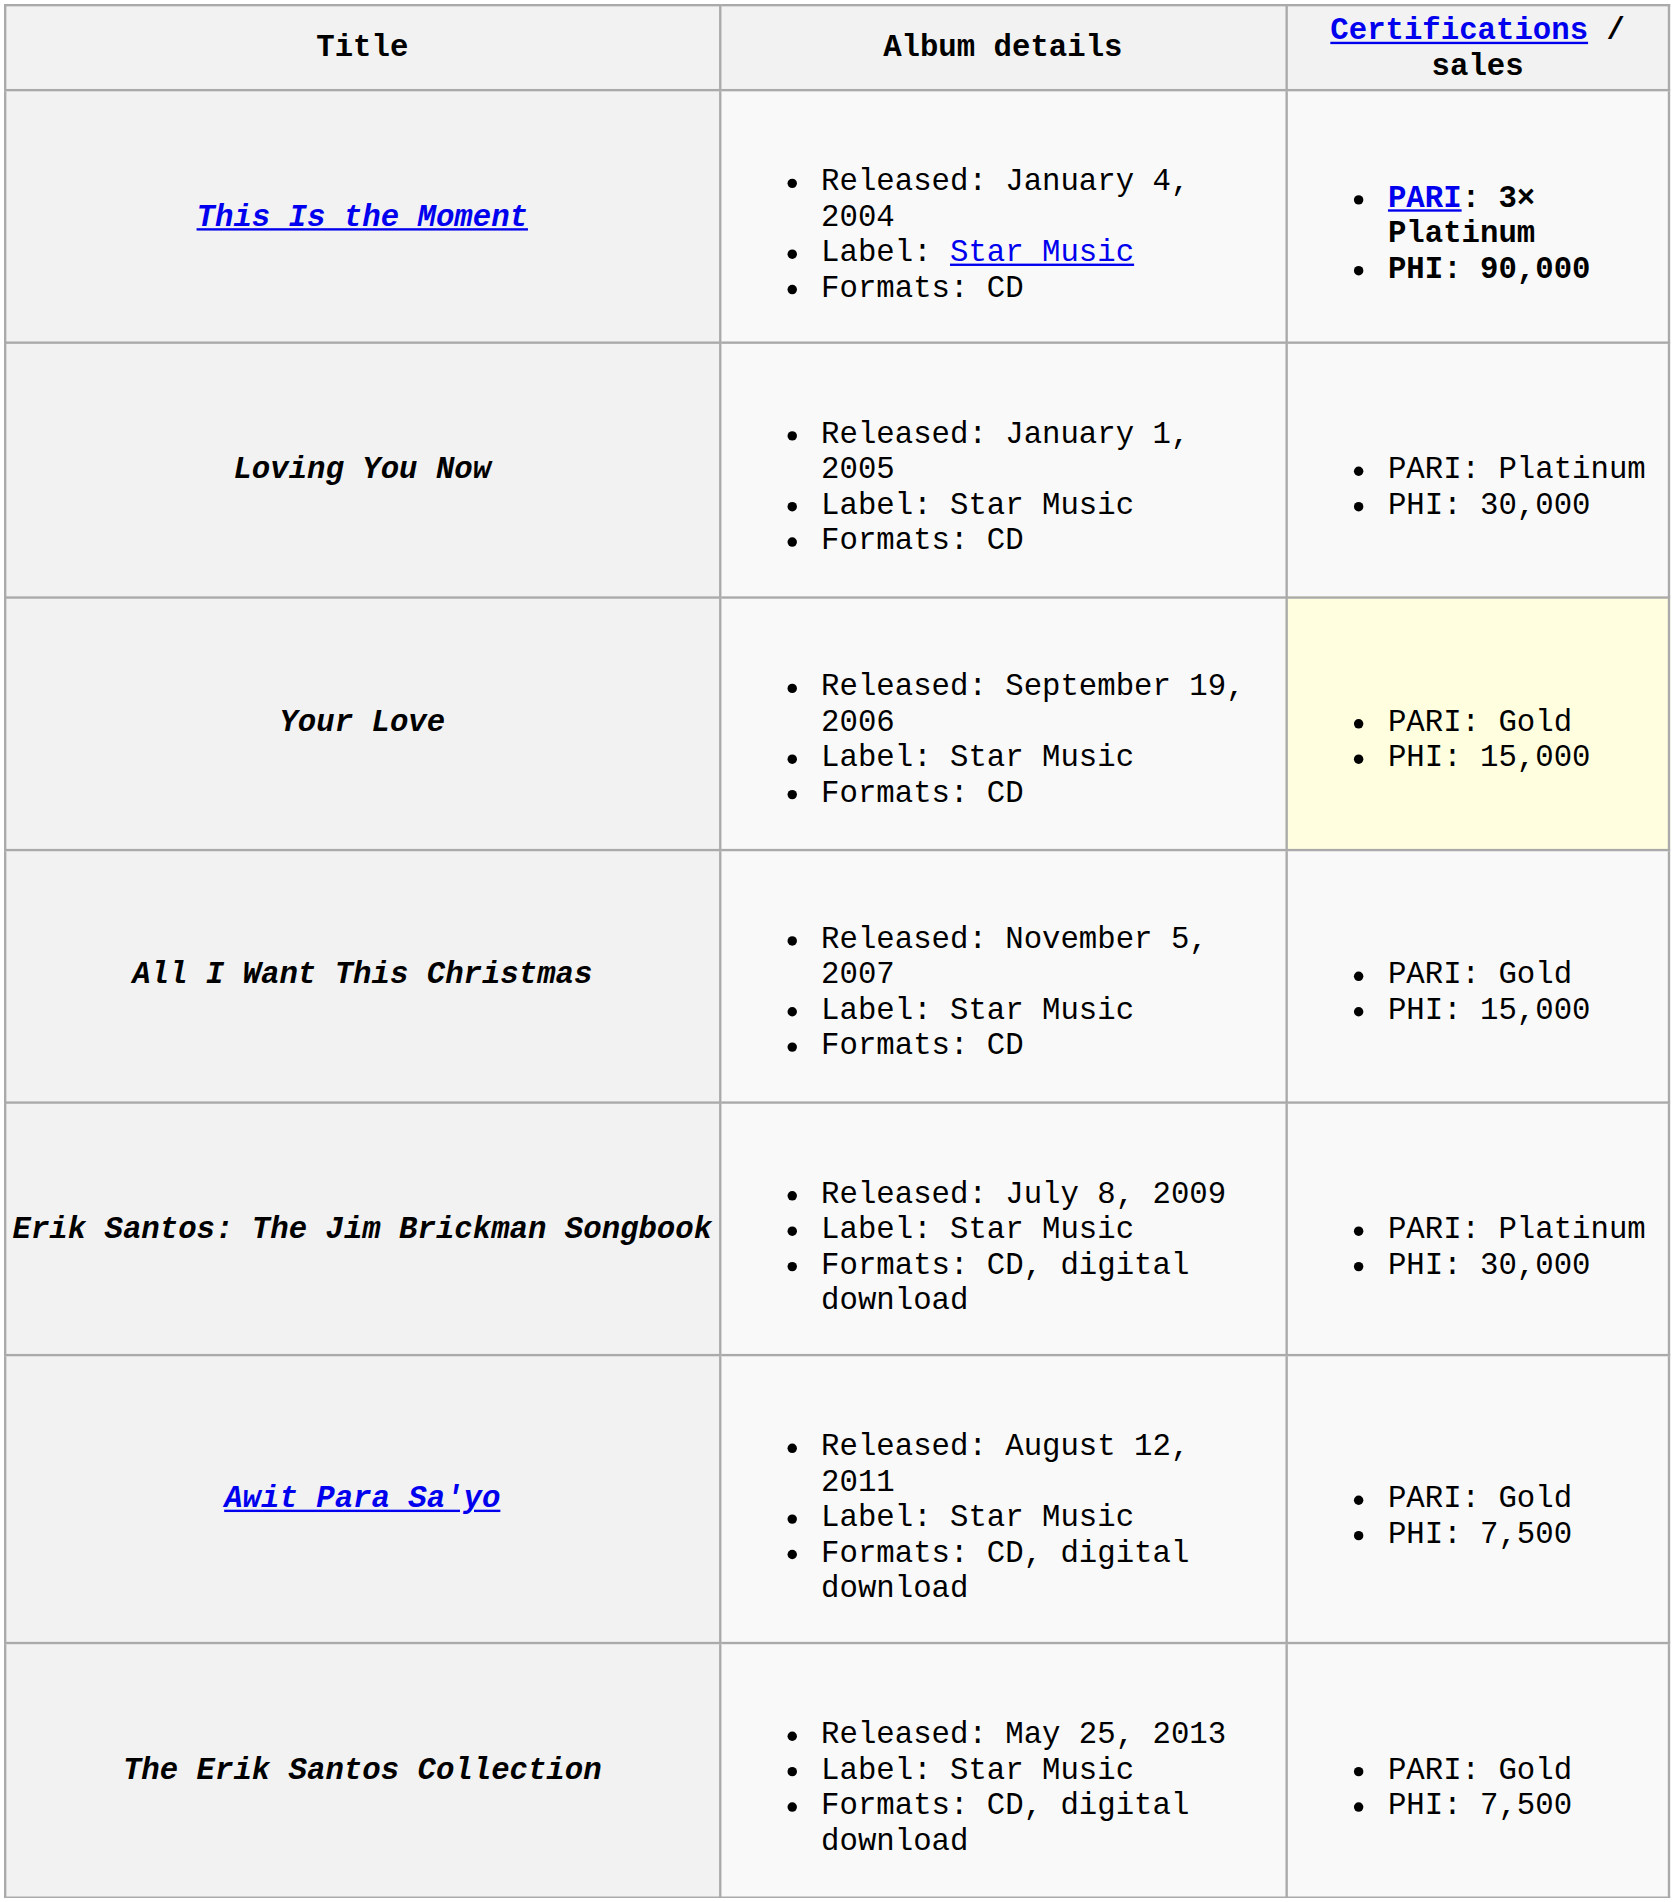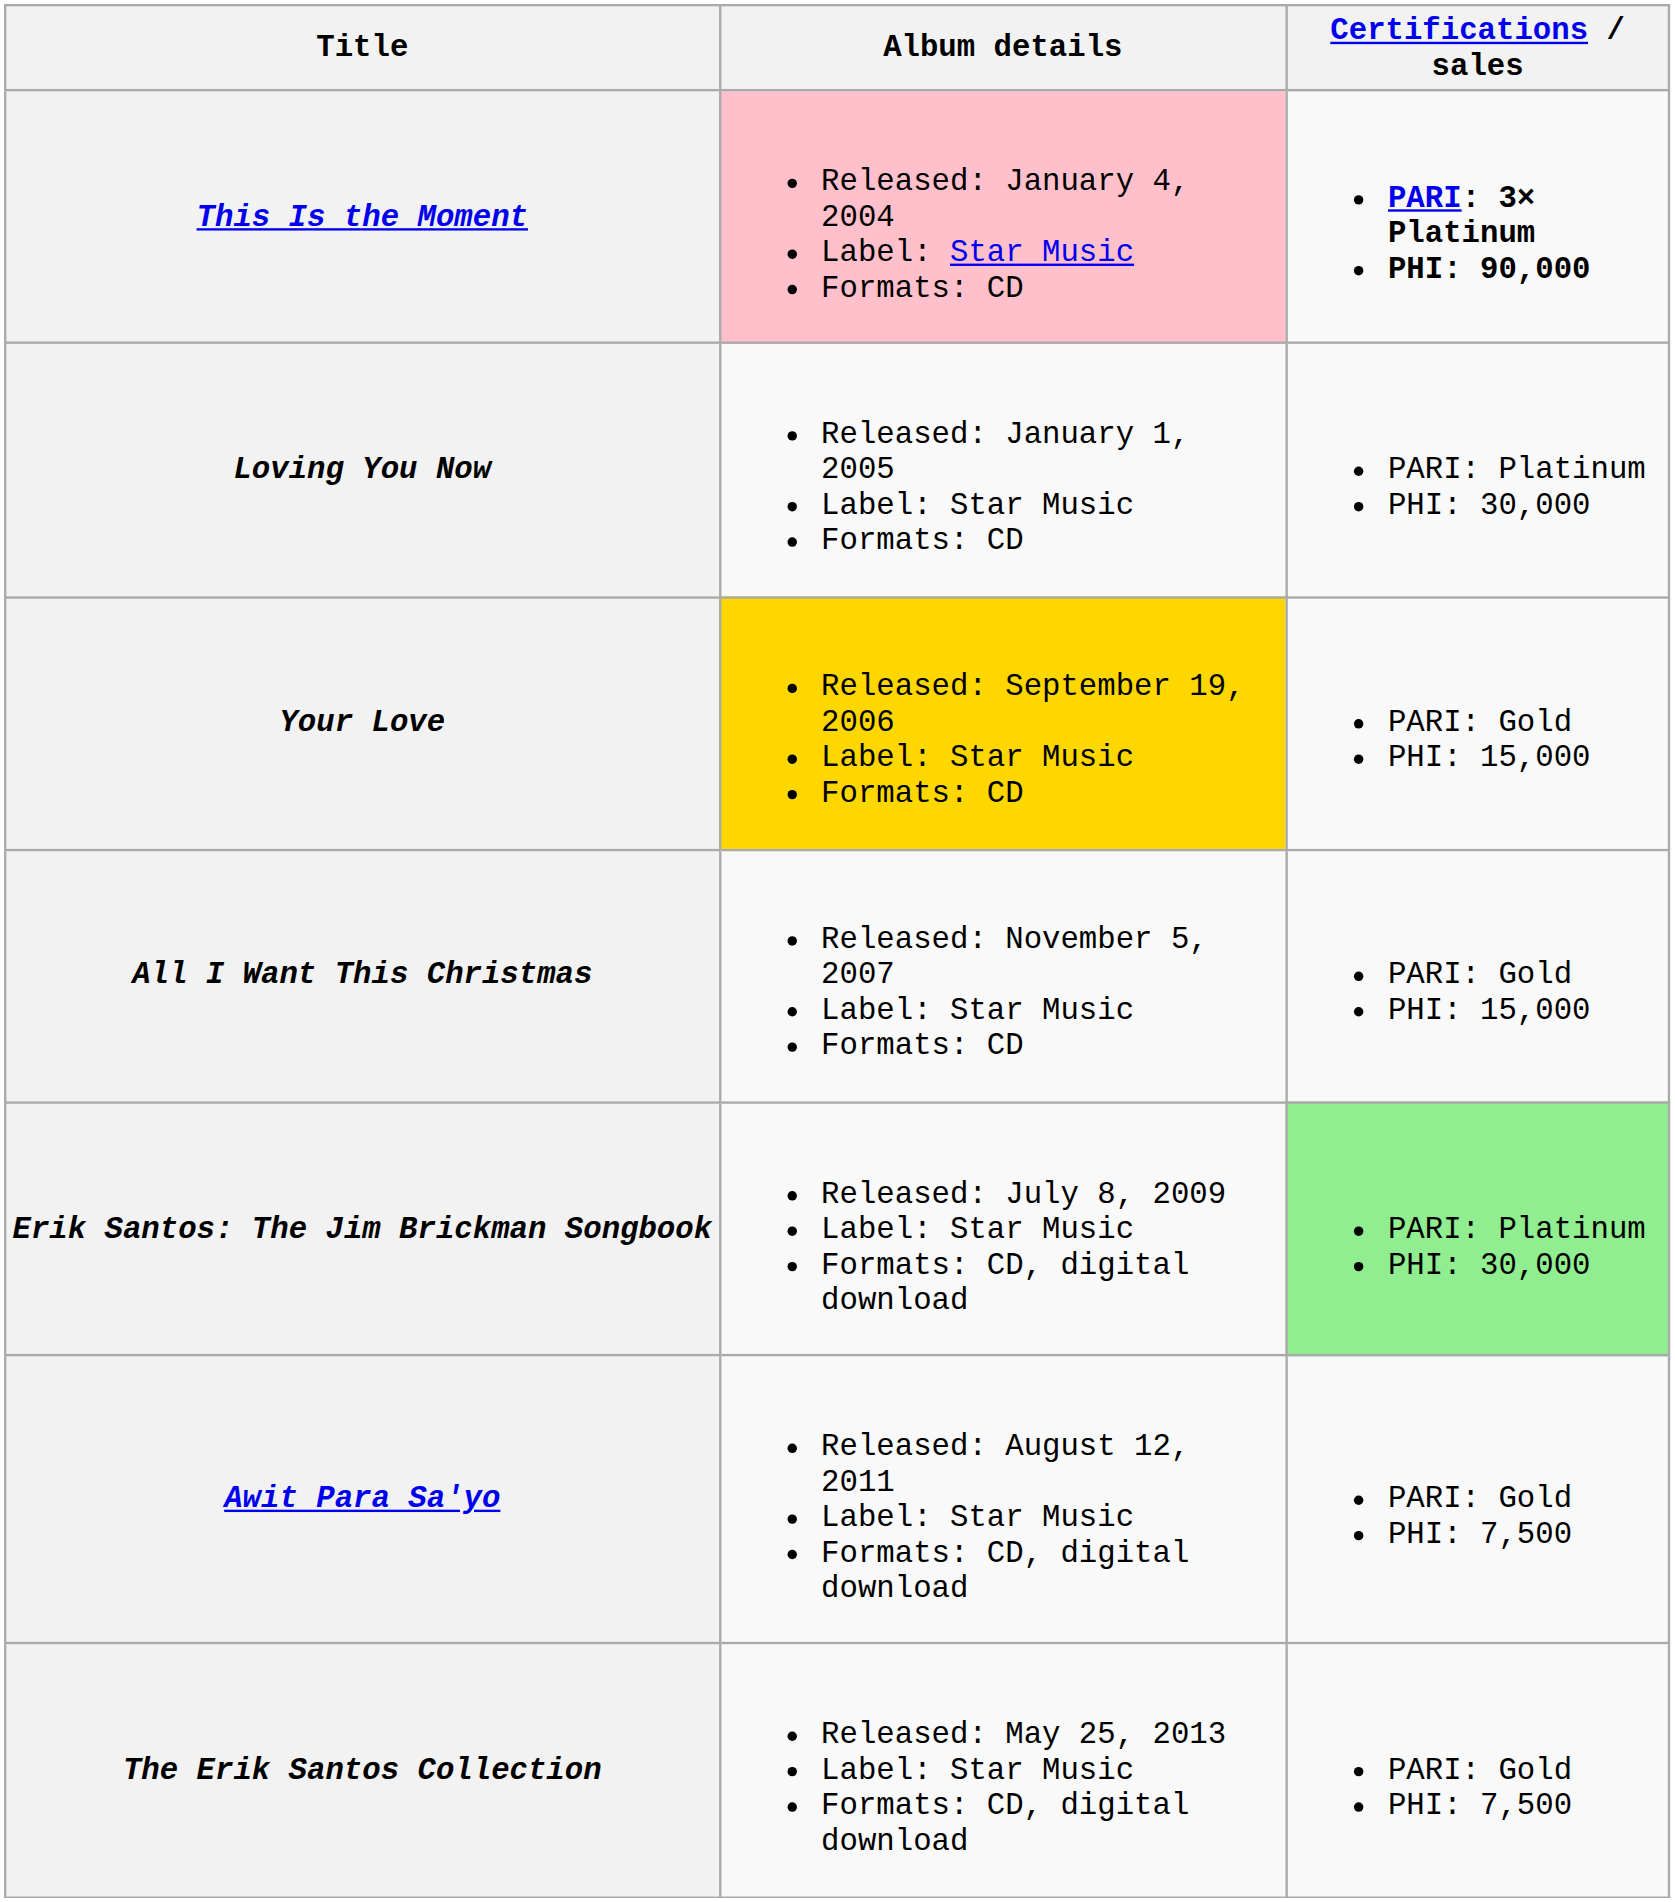This Is the Moment | Album details: no background -> pink background
Your Love | Album details: no background -> gold background
Your Love | Certifications / sales: lightyellow background -> no background
Erik Santos: The Jim Brickman Songbook | Certifications / sales: no background -> lightgreen background
